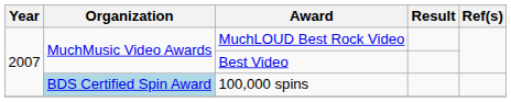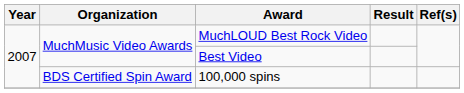100,000 spins | Organization: lightblue background -> no background
